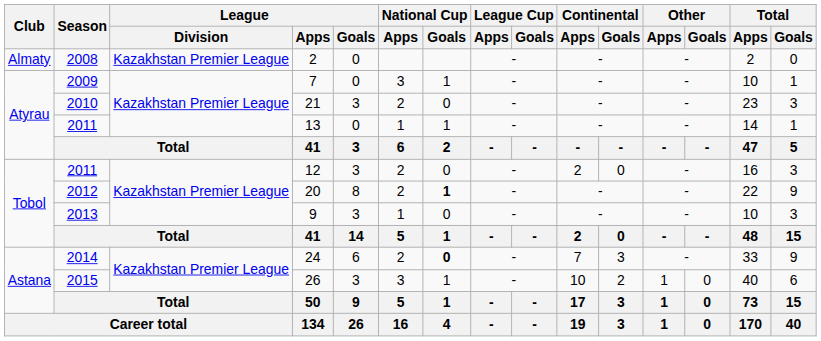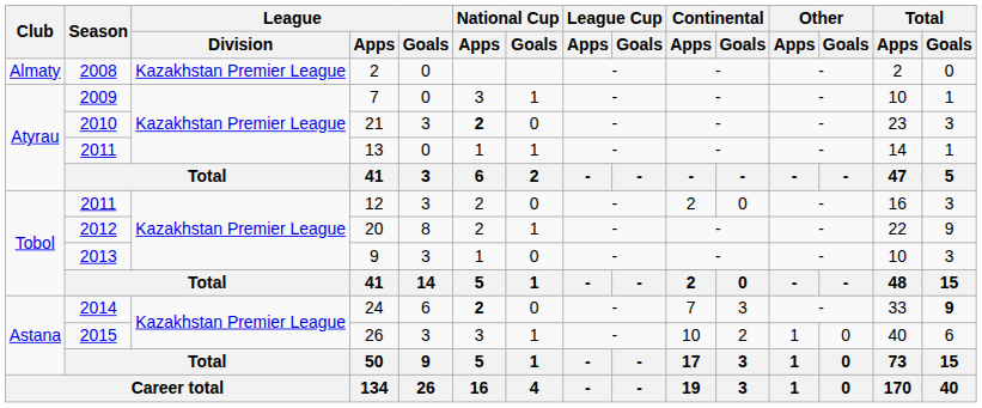21 | National Cup / Apps: normal -> bold
20 | National Cup / Goals: bold -> normal
24 | National Cup / Apps: normal -> bold
24 | National Cup / Goals: bold -> normal
24 | Total / Goals: normal -> bold
